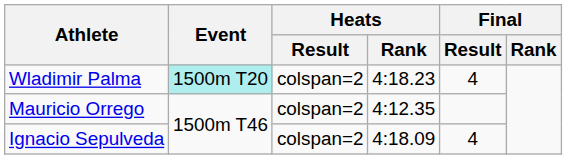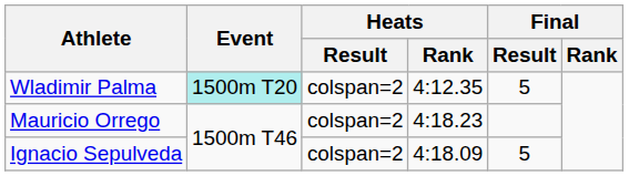Wladimir Palma | Heats / Rank: 4:18.23 -> 4:12.35
Wladimir Palma | Final / Result: 4 -> 5
Mauricio Orrego | Heats / Rank: 4:12.35 -> 4:18.23
Ignacio Sepulveda | Final / Result: 4 -> 5
